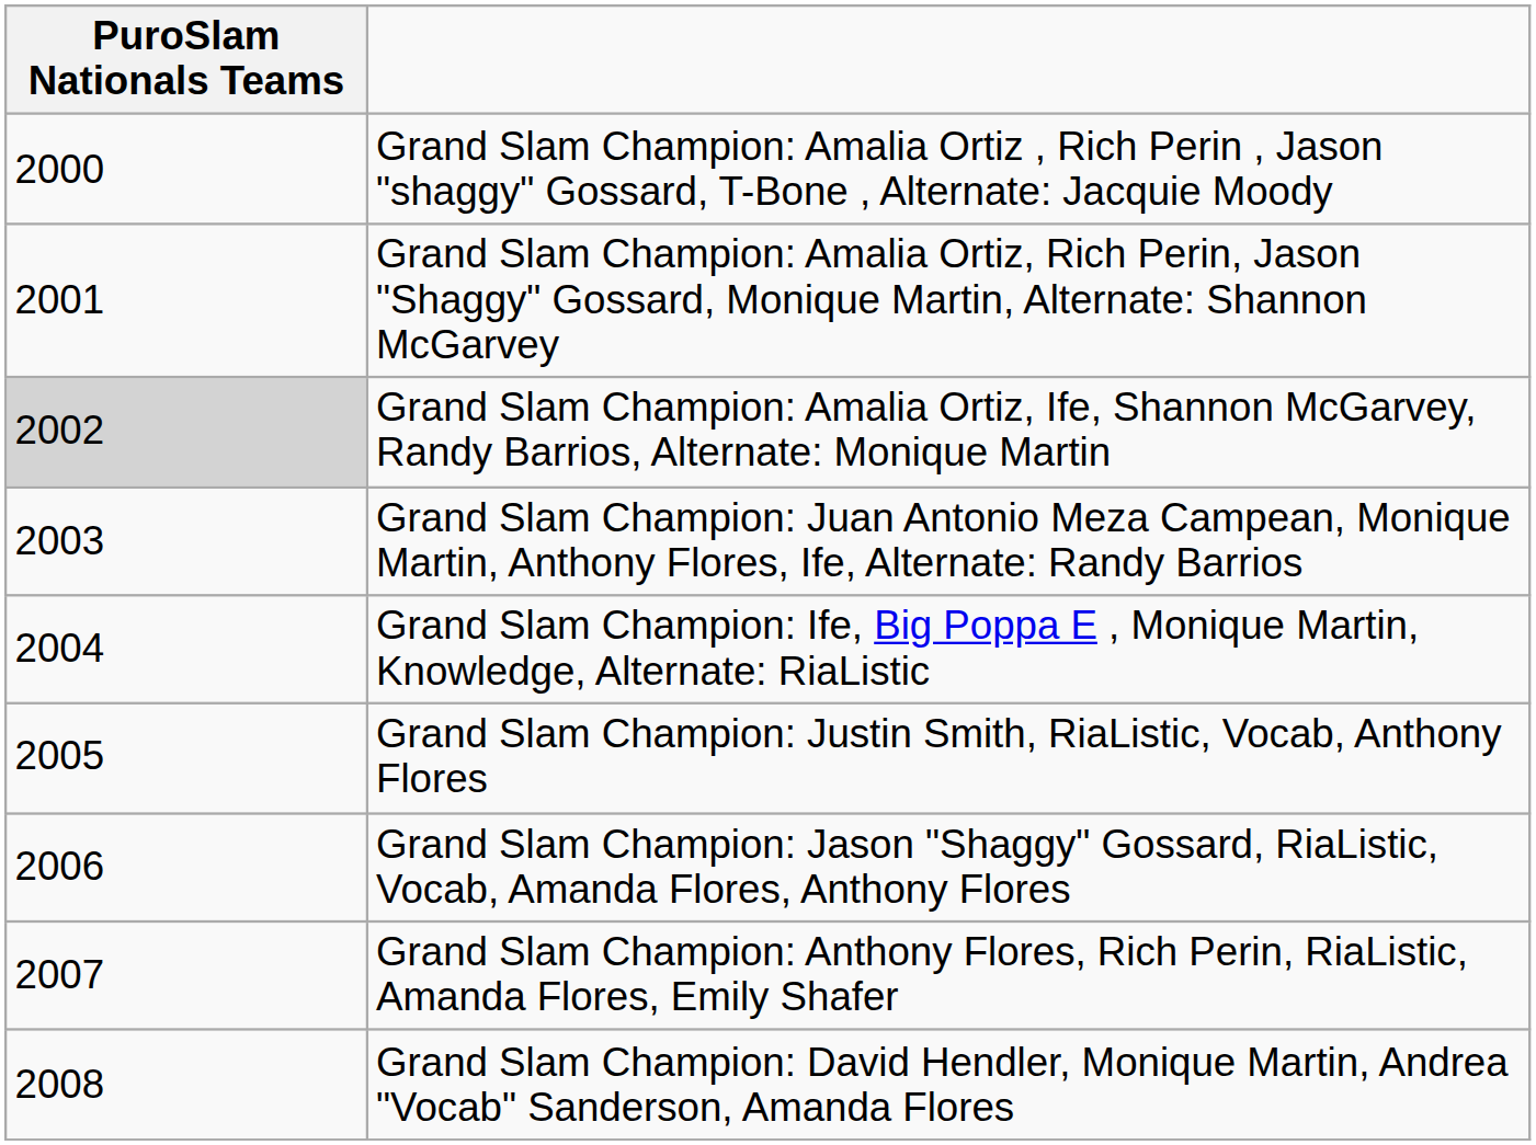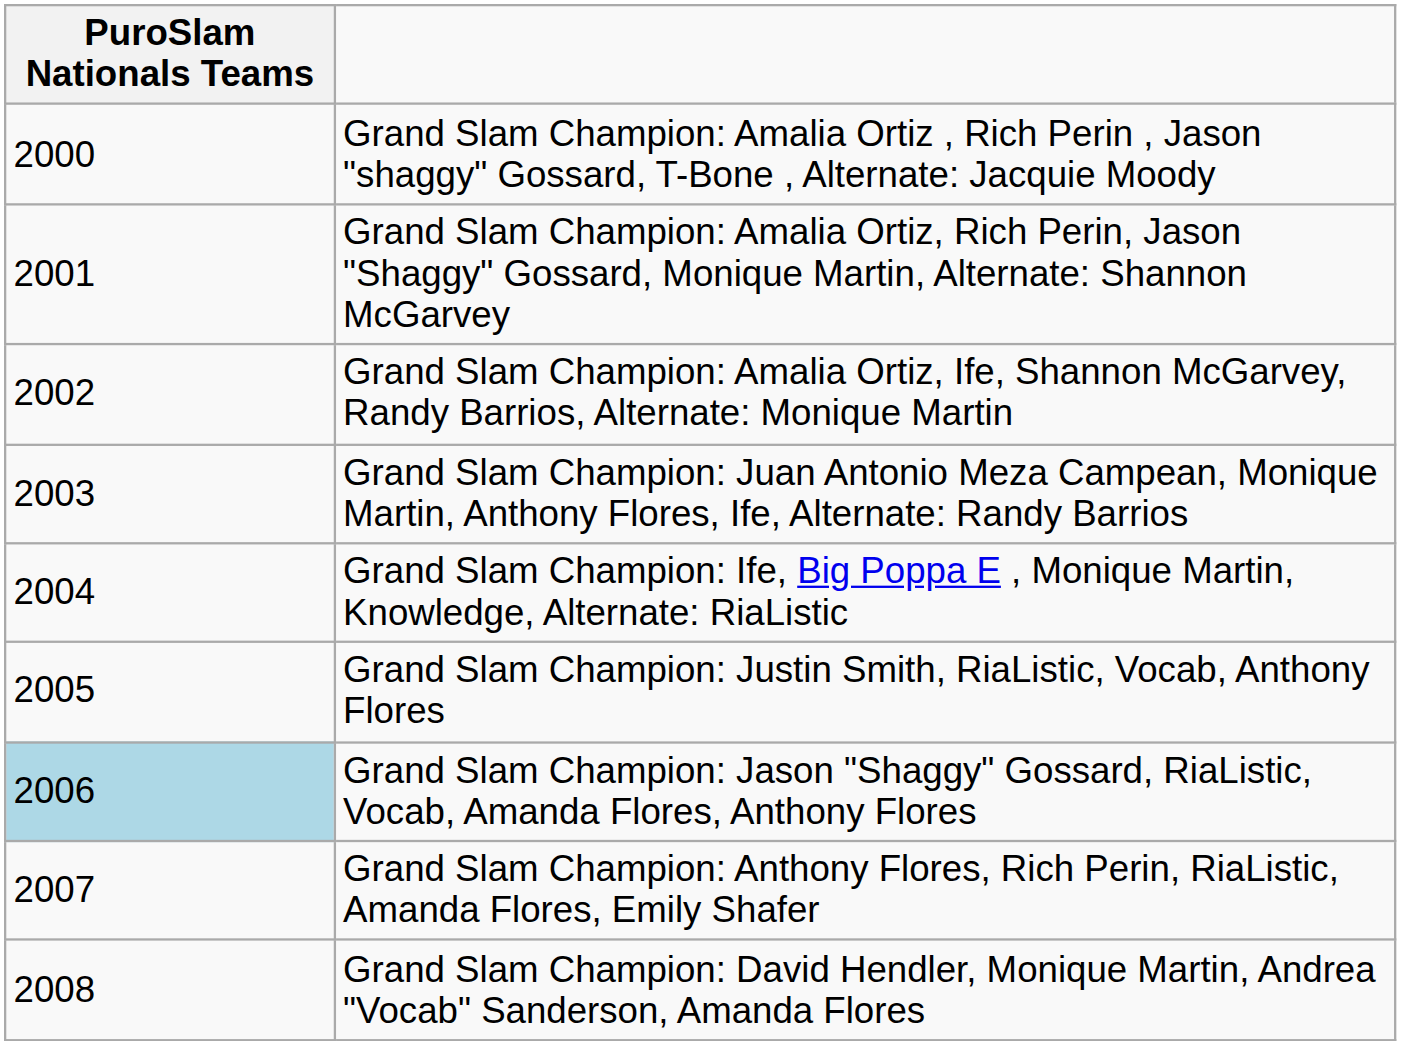row 4 | PuroSlam Nationals Teams: lightgrey background -> no background
row 8 | PuroSlam Nationals Teams: no background -> lightblue background
